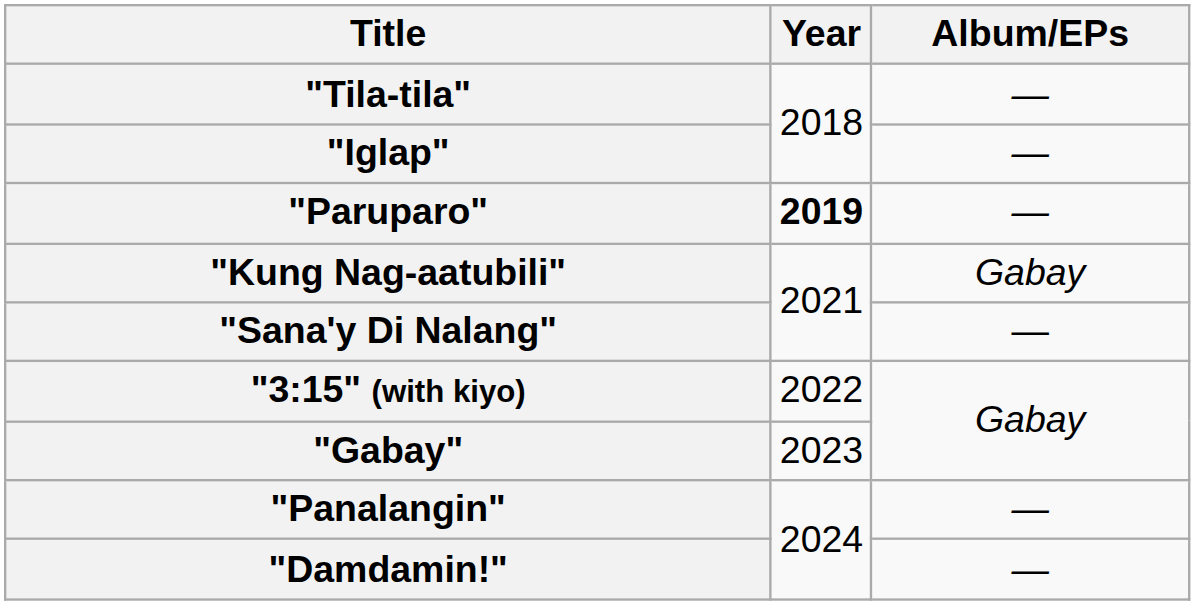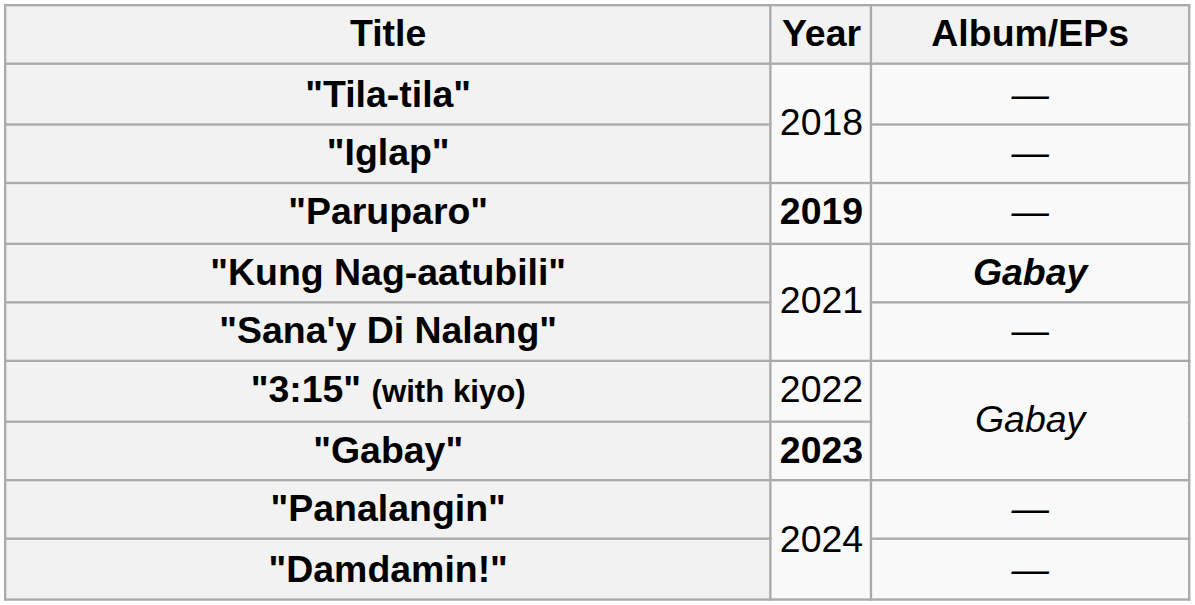"Kung Nag-aatubili" | Album/EPs: normal -> bold
"Gabay" | Year: normal -> bold
